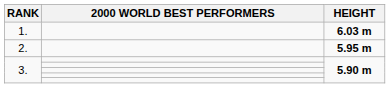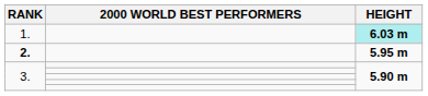1. | HEIGHT: no background -> paleturquoise background
2. | RANK: normal -> bold
